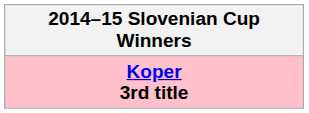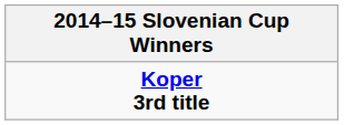row 2 | column 1: pink background -> no background
